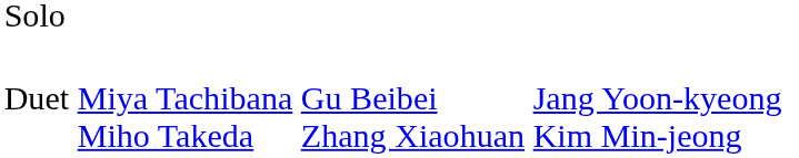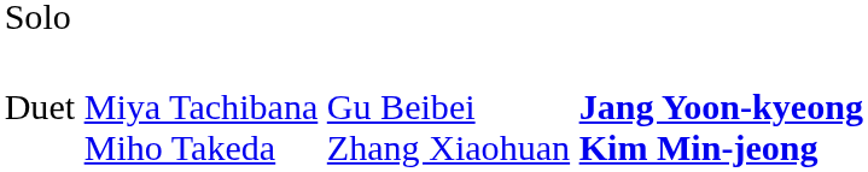Duet | column 4: normal -> bold
